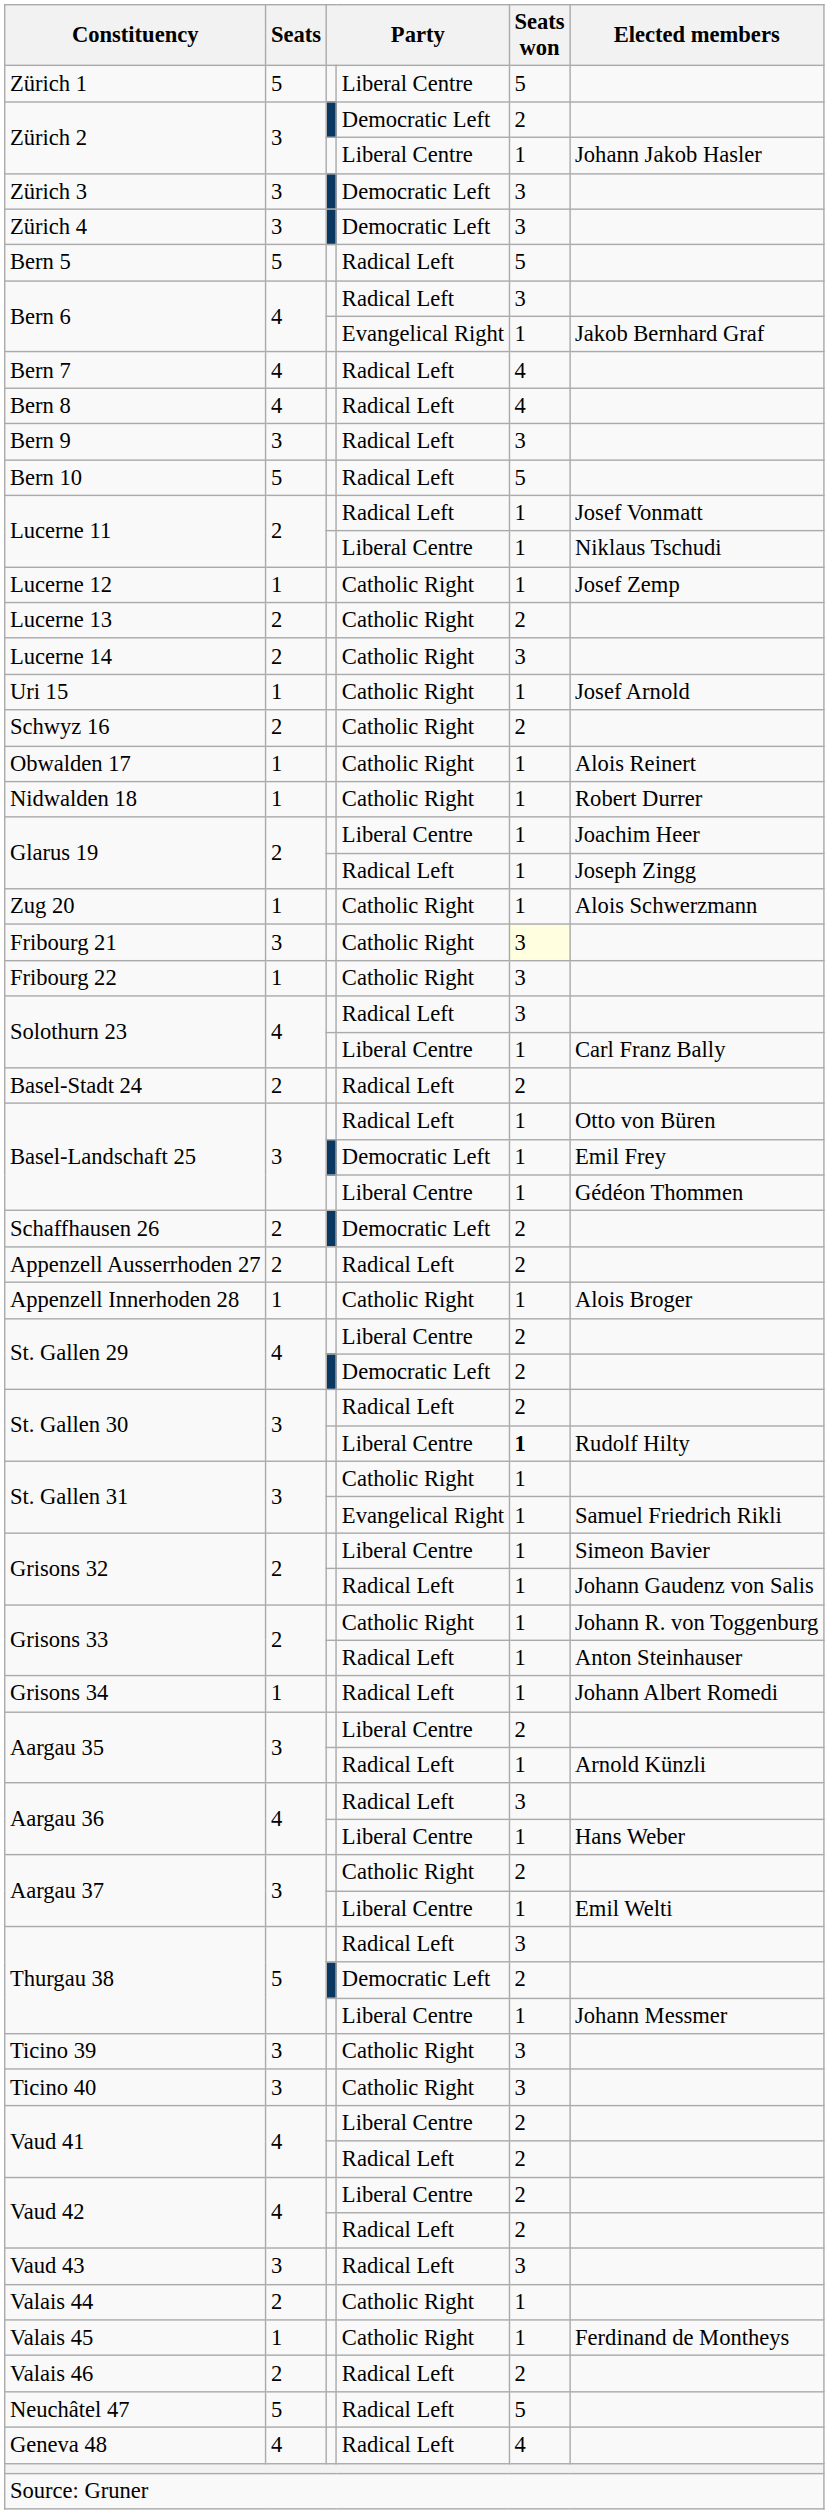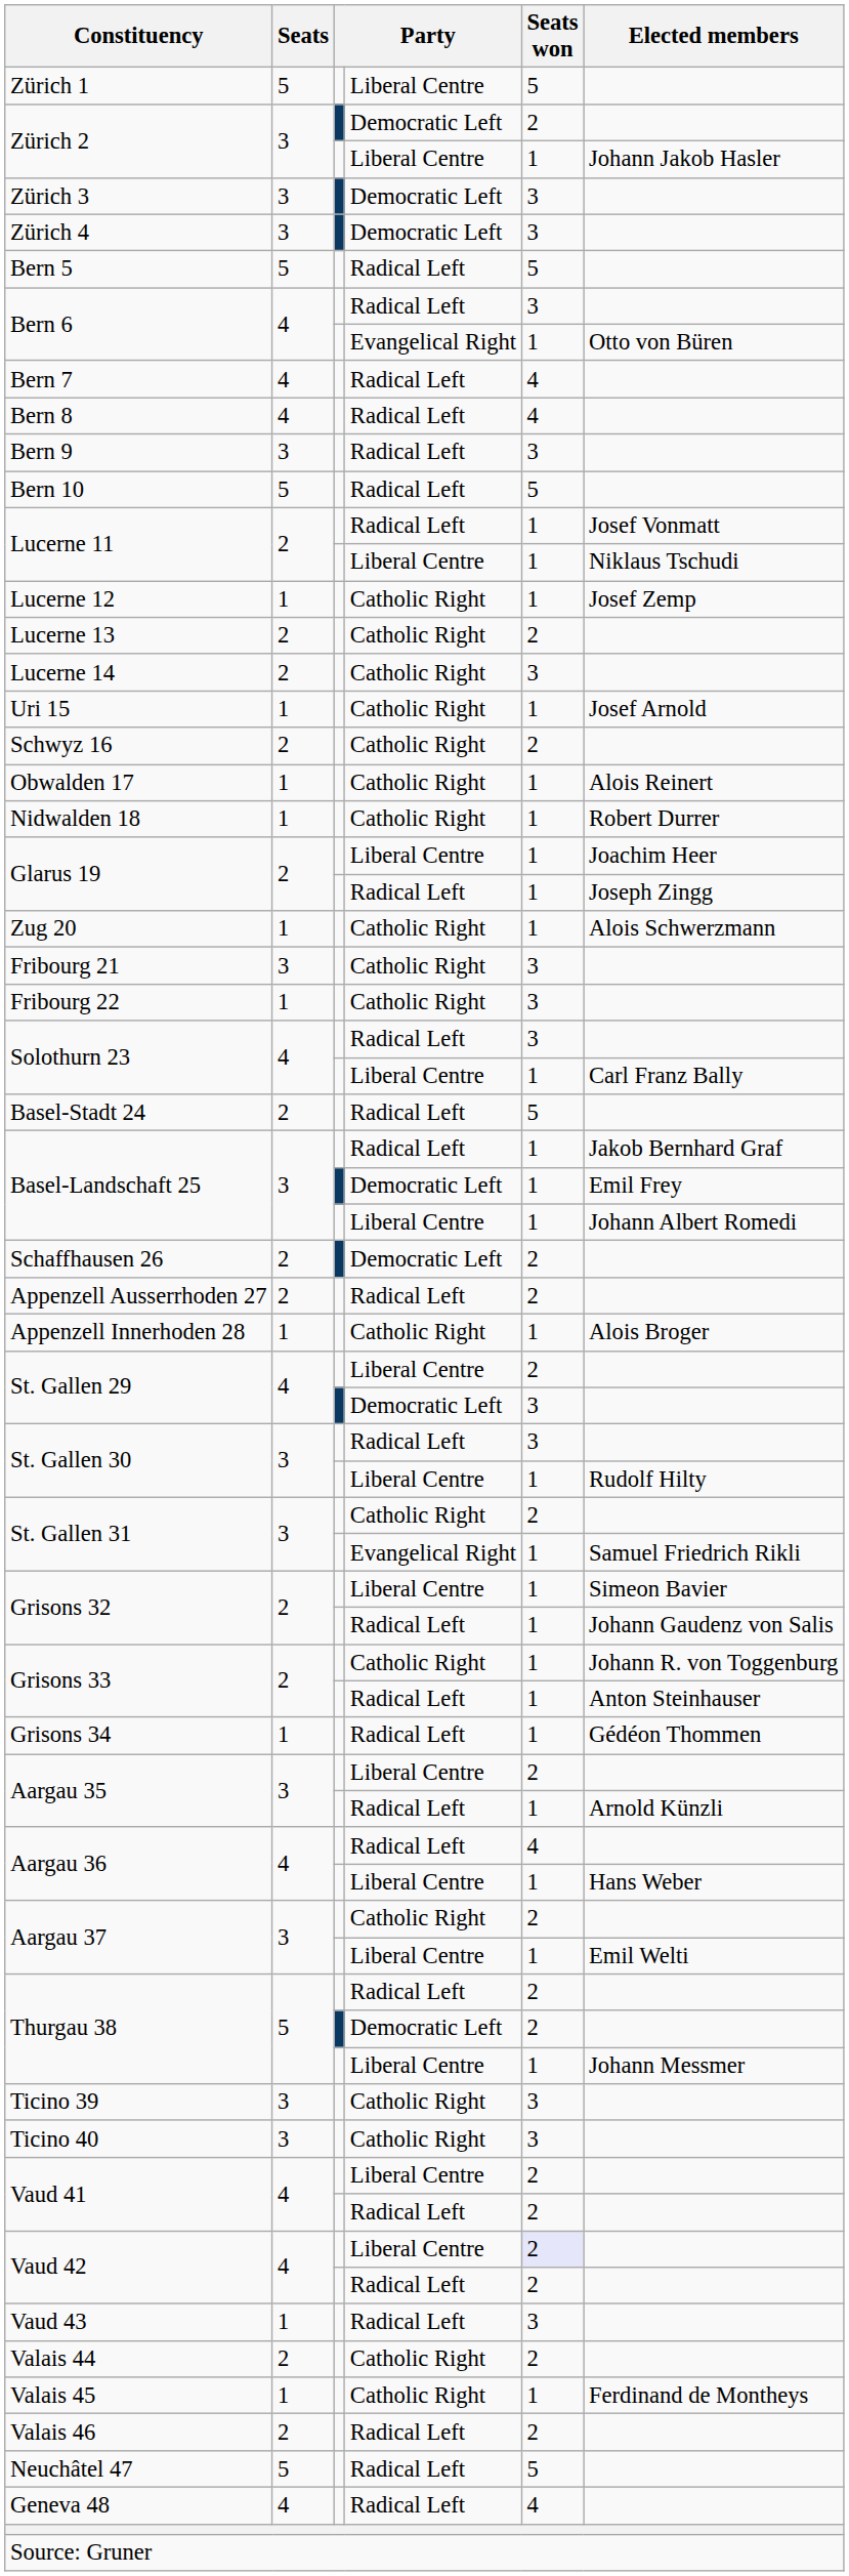Bern 6 / Evangelical Right | Elected members: Jakob Bernhard Graf -> Otto von Büren
Fribourg 21 | Seats won: lightyellow background -> no background
Basel-Stadt 24 | Seats won: 2 -> 5
Basel-Landschaft 25 / Radical Left | Elected members: Otto von Büren -> Jakob Bernhard Graf
Basel-Landschaft 25 / Liberal Centre | Elected members: Gédéon Thommen -> Johann Albert Romedi
St. Gallen 29 / Democratic Left | Seats won: 2 -> 3
St. Gallen 30 / Radical Left | Seats won: 2 -> 3
St. Gallen 30 / Liberal Centre | Seats won: bold -> normal
St. Gallen 31 / Catholic Right | Seats won: 1 -> 2
Grisons 34 | Elected members: Johann Albert Romedi -> Gédéon Thommen
Aargau 36 / Radical Left | Seats won: 3 -> 4
Thurgau 38 / Radical Left | Seats won: 3 -> 2
Vaud 42 / Liberal Centre | Seats won: no background -> lavender background
Vaud 43 | Seats: 3 -> 1
Valais 44 | Seats won: 1 -> 2
